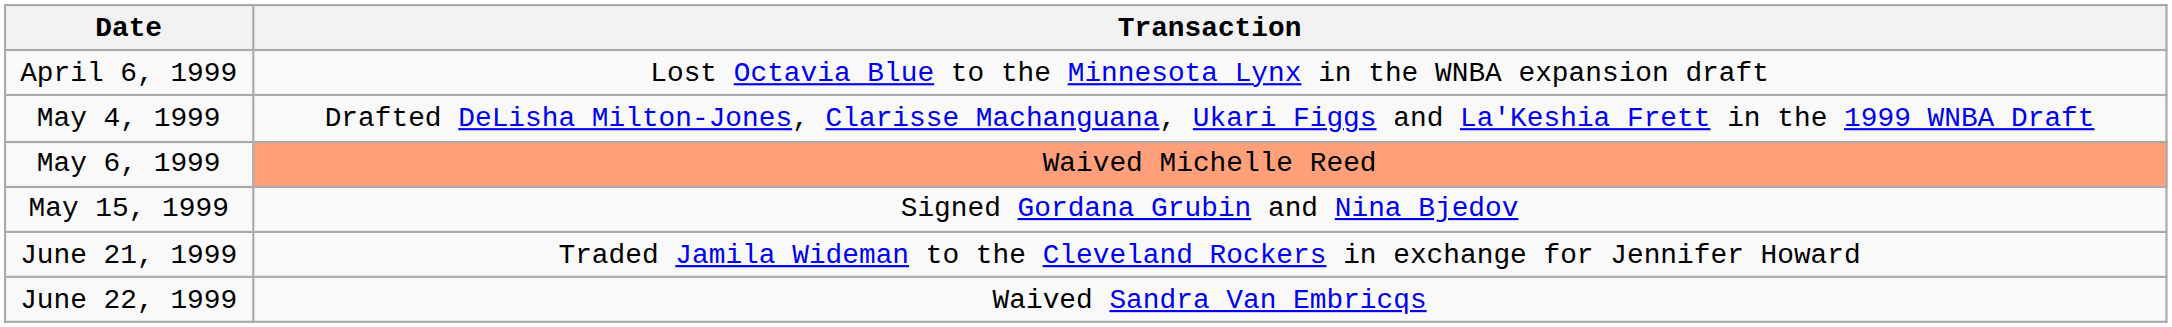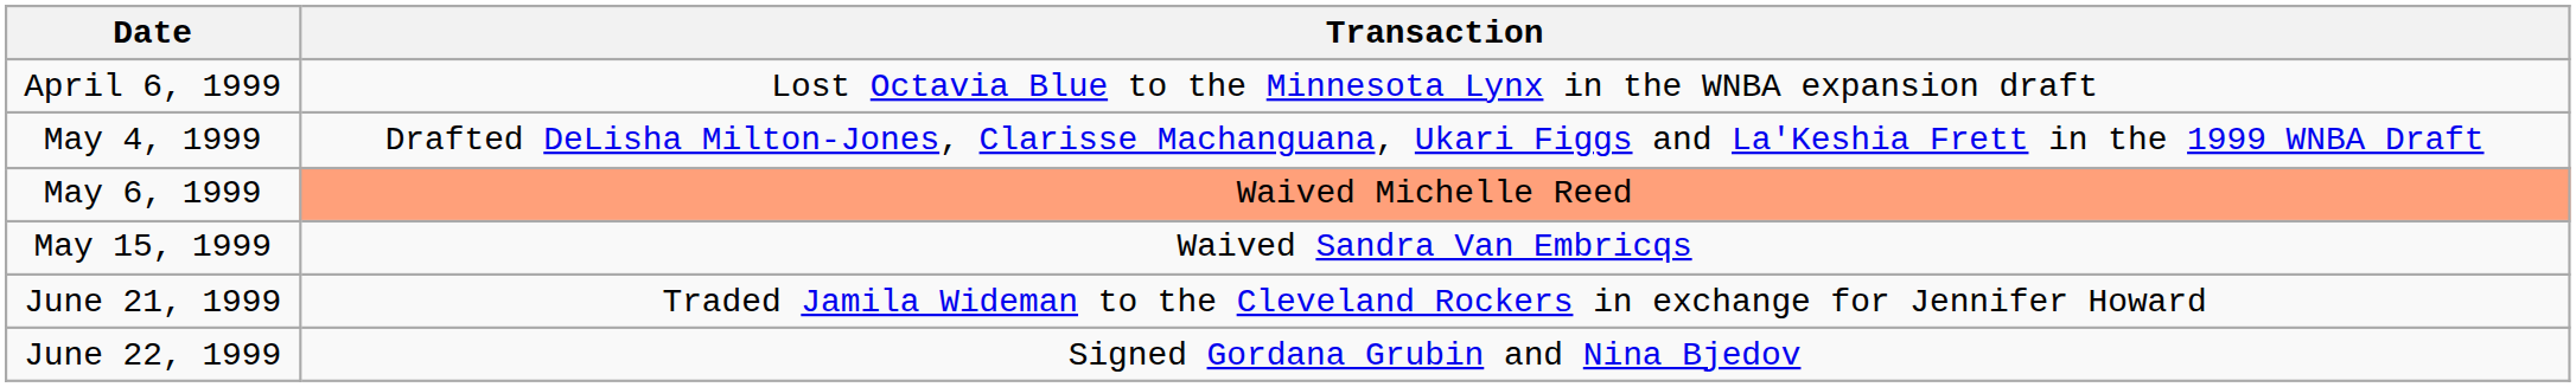May 15, 1999 | Transaction: Signed Gordana Grubin and Nina Bjedov -> Waived Sandra Van Embricqs
June 22, 1999 | Transaction: Waived Sandra Van Embricqs -> Signed Gordana Grubin and Nina Bjedov
